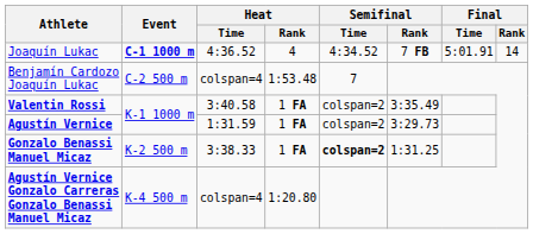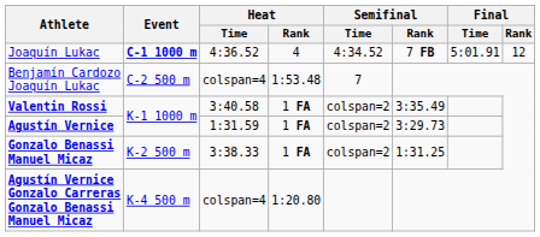Joaquín Lukac | Final / Rank: 14 -> 12
Gonzalo Benassi Manuel Micaz | Semifinal / Time: bold -> normal
